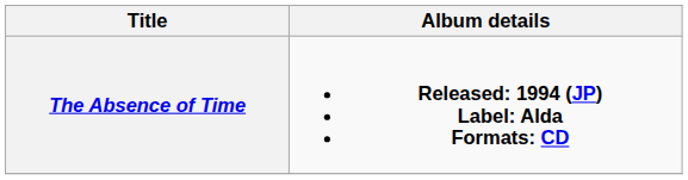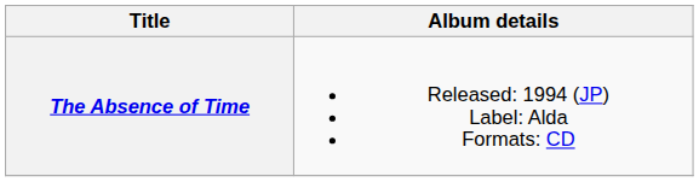The Absence of Time | Album details: bold -> normal
